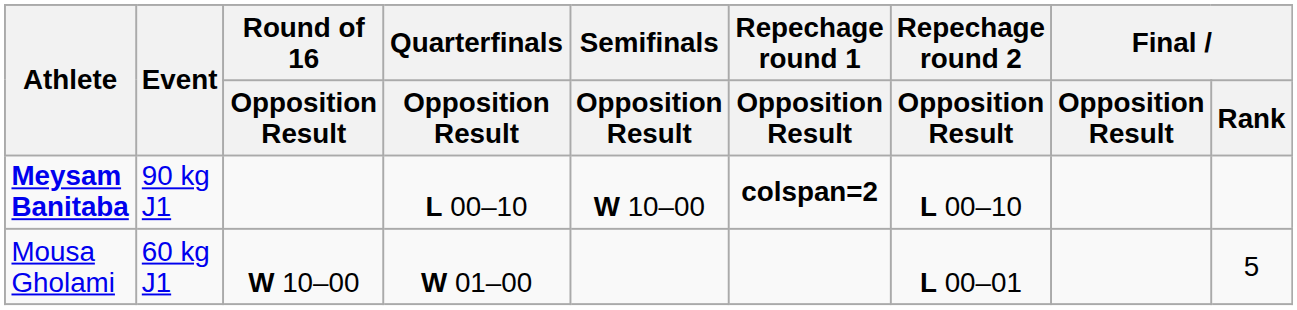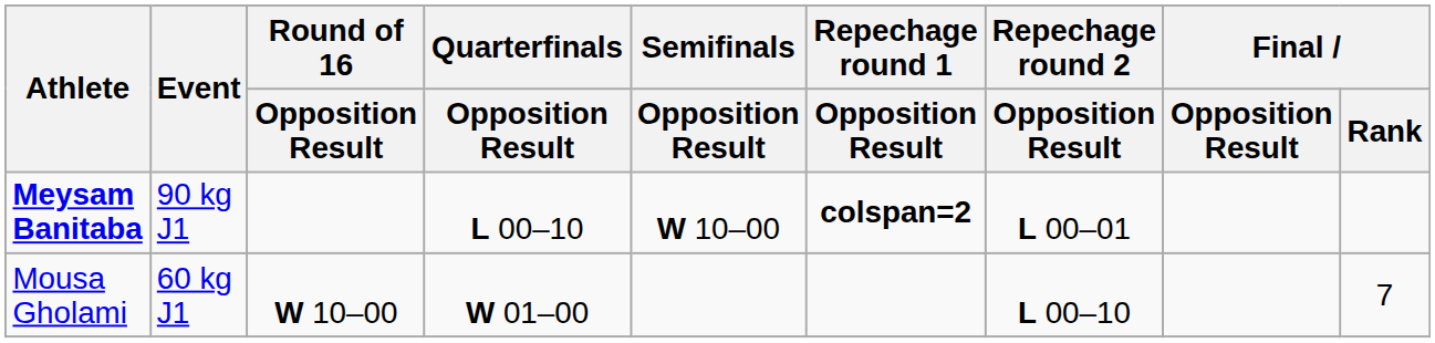Meysam Banitaba | Repechage round 2 / Opposition Result: L 00–10 -> L 00–01
Mousa Gholami | Repechage round 2 / Opposition Result: L 00–01 -> L 00–10
Mousa Gholami | Final / Rank: 5 -> 7
